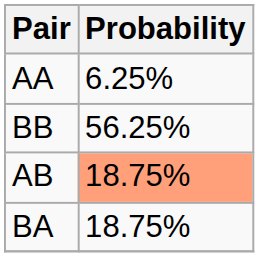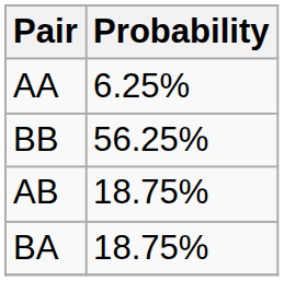AB | Probability: lightsalmon background -> no background
